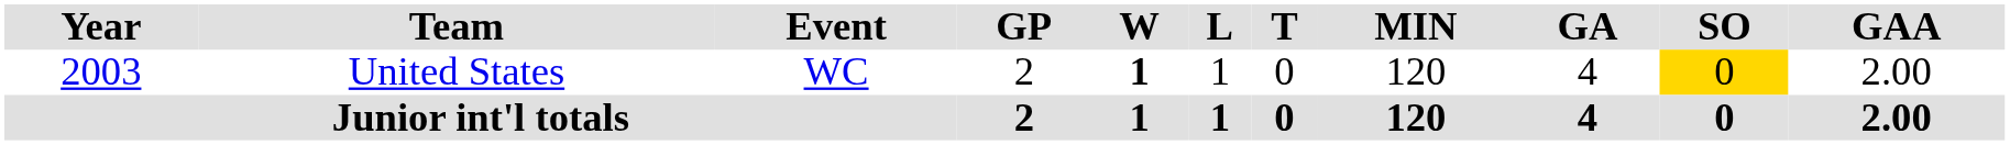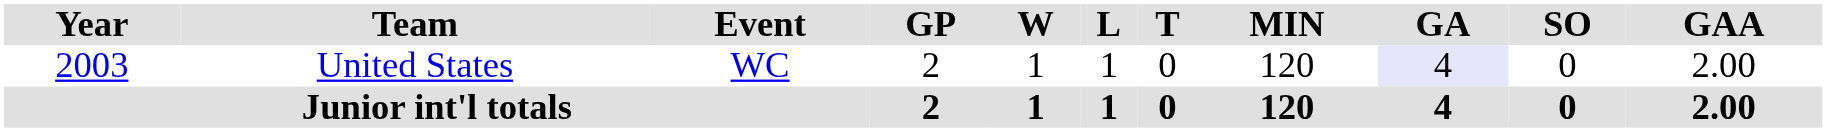United States | W: bold -> normal
United States | GA: no background -> lavender background
United States | SO: gold background -> no background
